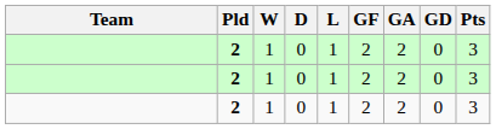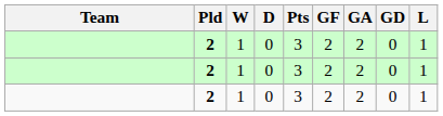columns swapped: L <-> Pts
